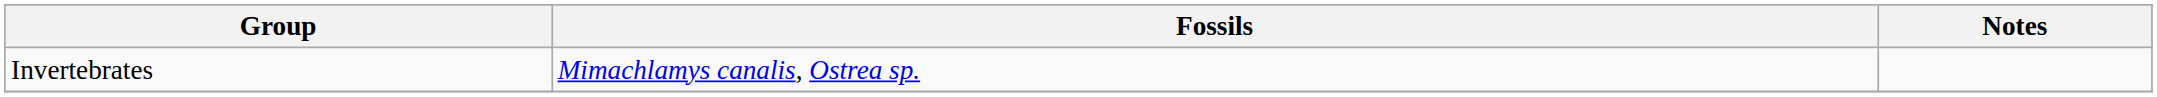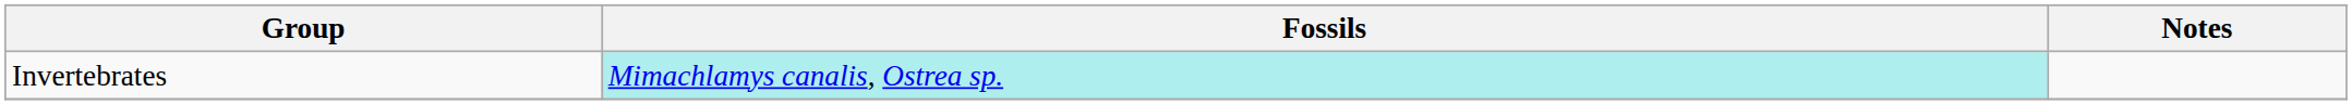Invertebrates | Fossils: no background -> paleturquoise background
